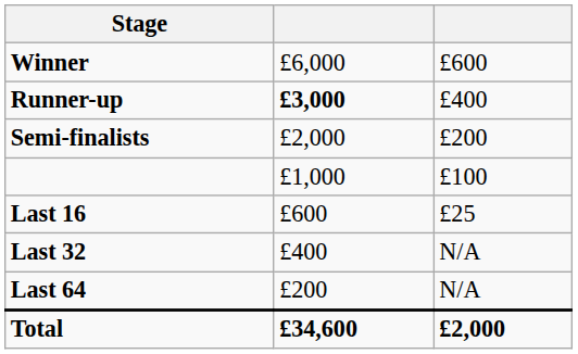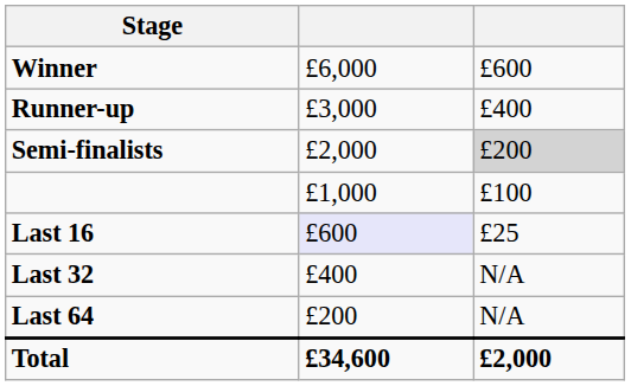Runner-up | column 2: bold -> normal
Semi-finalists | column 3: no background -> lightgrey background
Last 16 | column 2: no background -> lavender background
